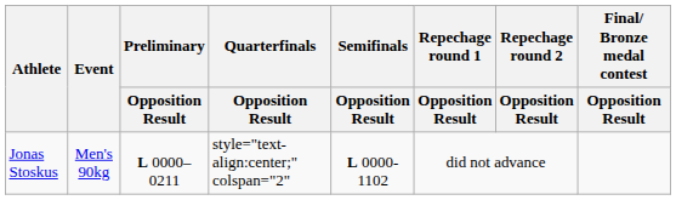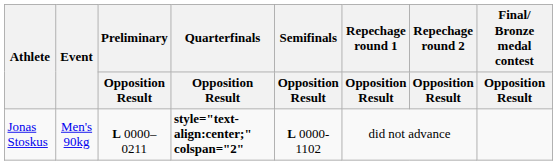Jonas Stoskus | Quarterfinals / Opposition Result: normal -> bold
